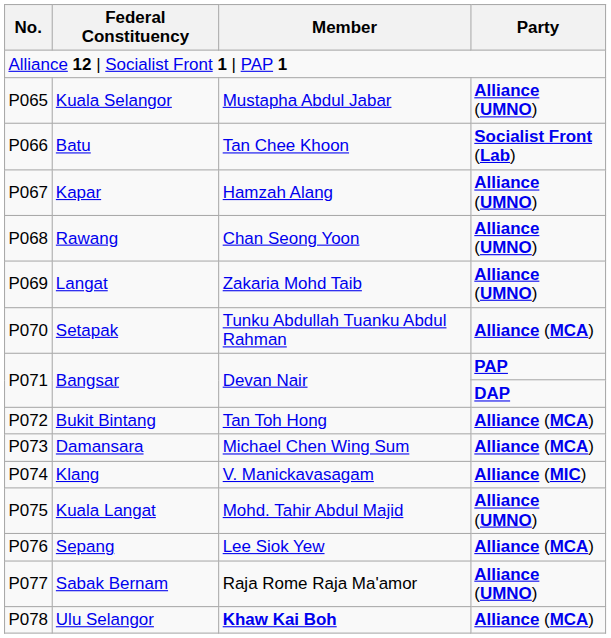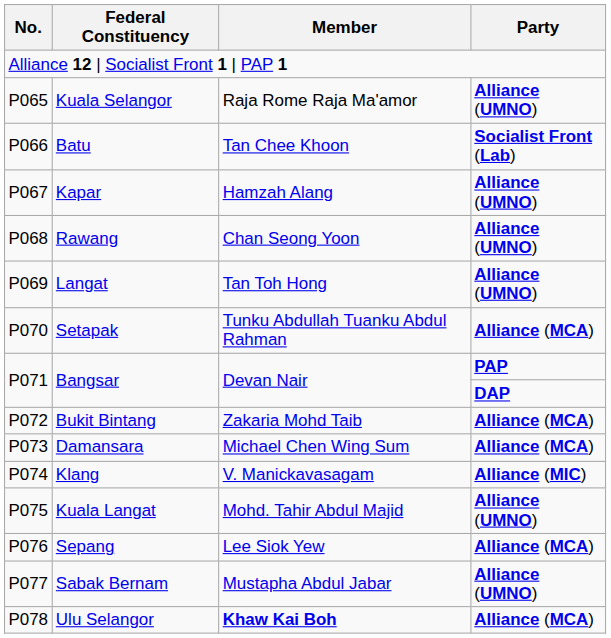Kuala Selangor | Member: Mustapha Abdul Jabar -> Raja Rome Raja Ma'amor
Langat | Member: Zakaria Mohd Taib -> Tan Toh Hong
Bukit Bintang | Member: Tan Toh Hong -> Zakaria Mohd Taib
Sabak Bernam | Member: Raja Rome Raja Ma'amor -> Mustapha Abdul Jabar
